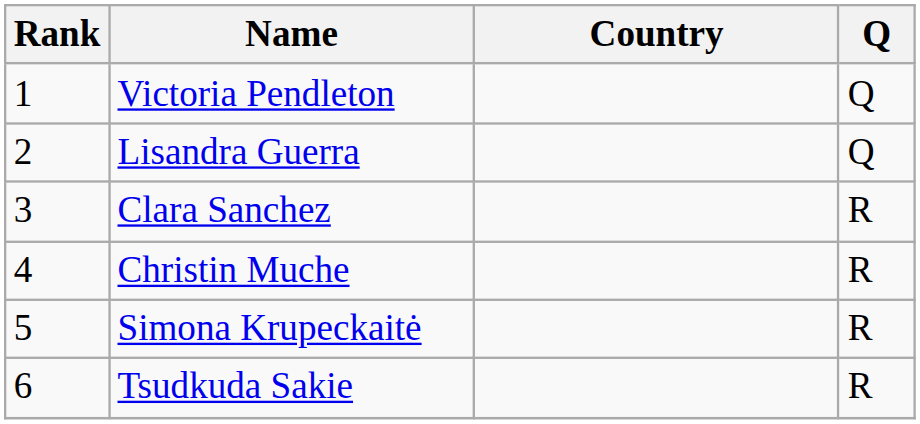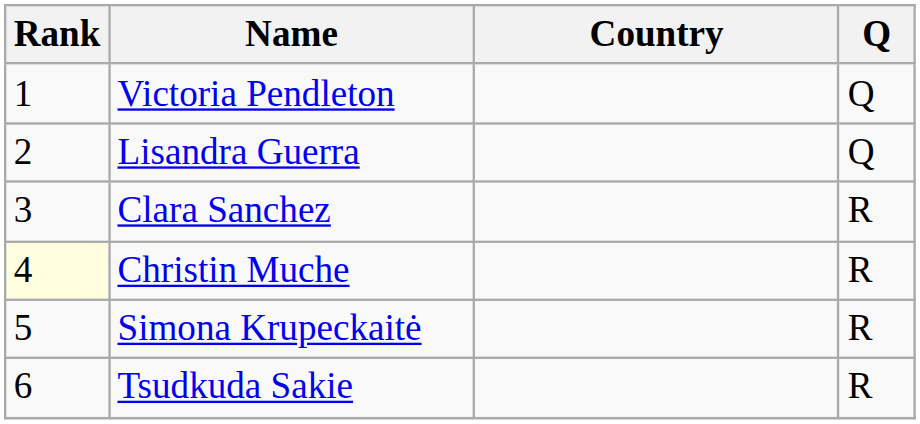Christin Muche | Rank: no background -> lightyellow background
